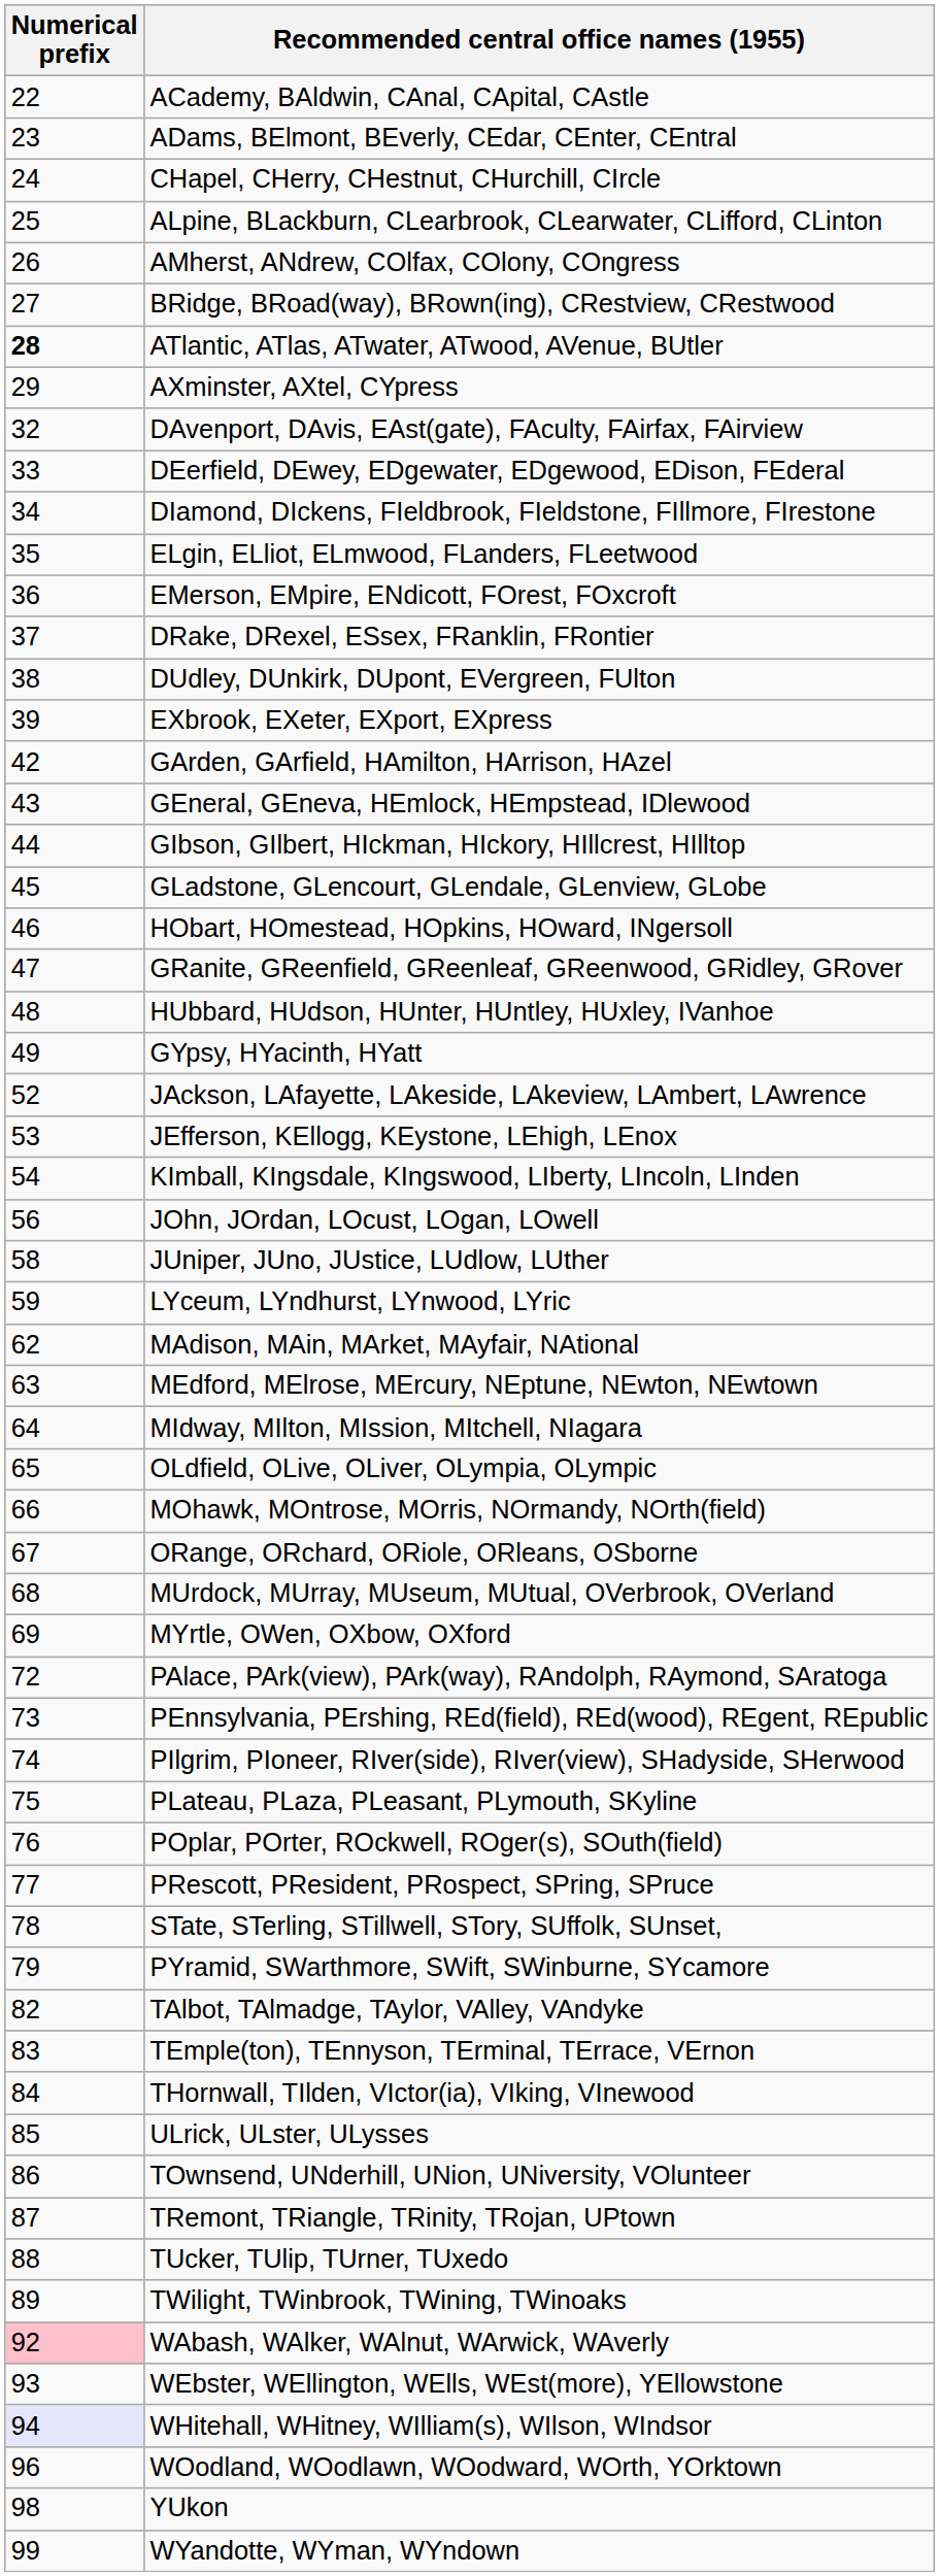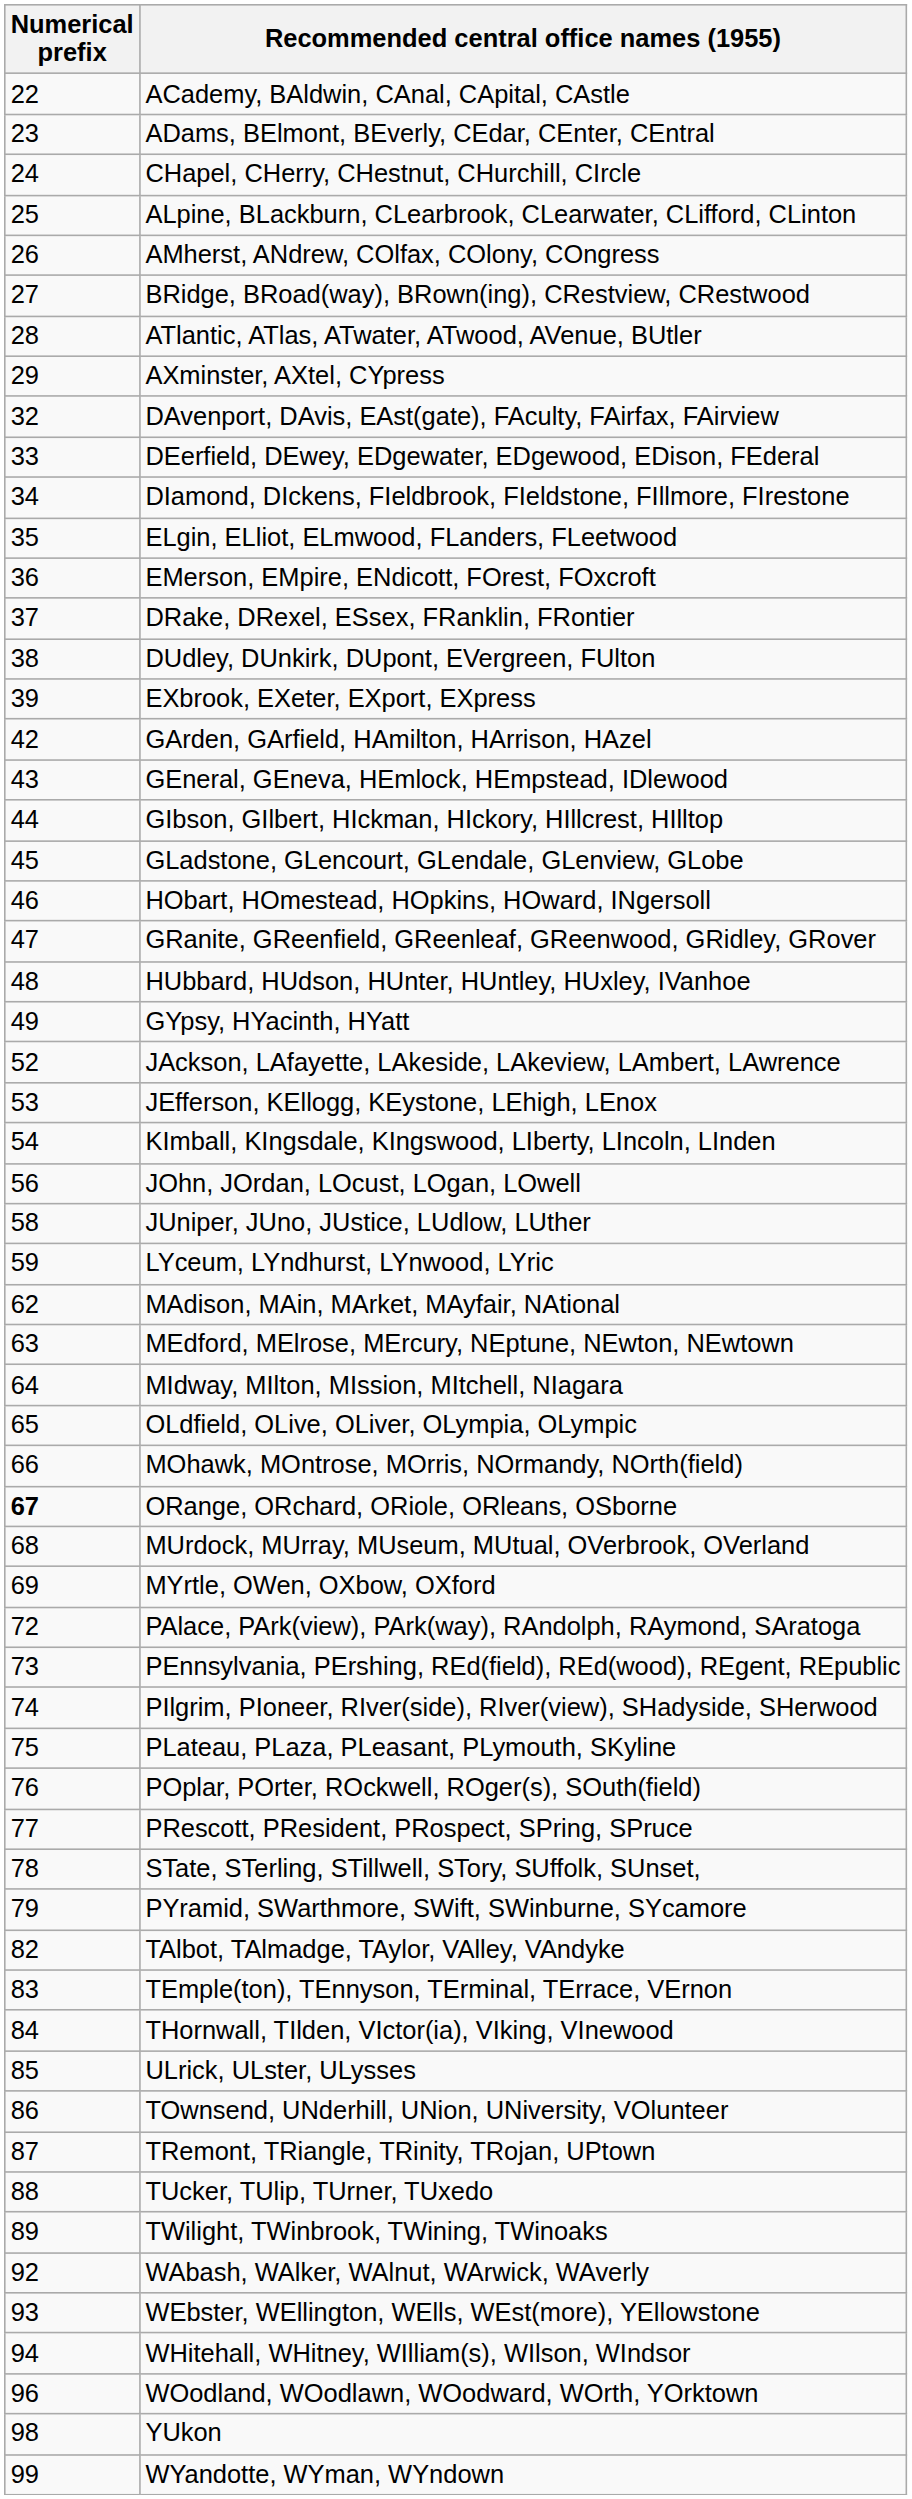ATlantic, ATlas, ATwater, ATwood, AVenue, BUtler | Numerical prefix: bold -> normal
ORange, ORchard, ORiole, ORleans, OSborne | Numerical prefix: normal -> bold
WAbash, WAlker, WAlnut, WArwick, WAverly | Numerical prefix: pink background -> no background
WHitehall, WHitney, WIlliam(s), WIlson, WIndsor | Numerical prefix: lavender background -> no background
